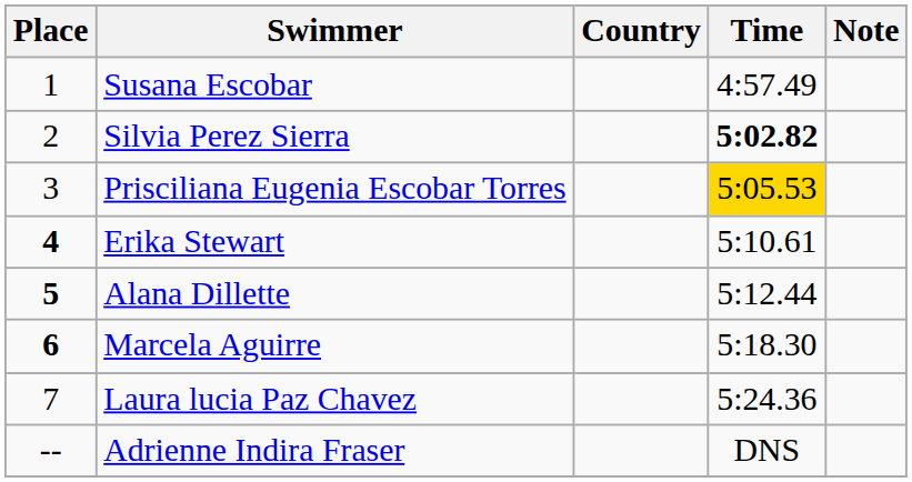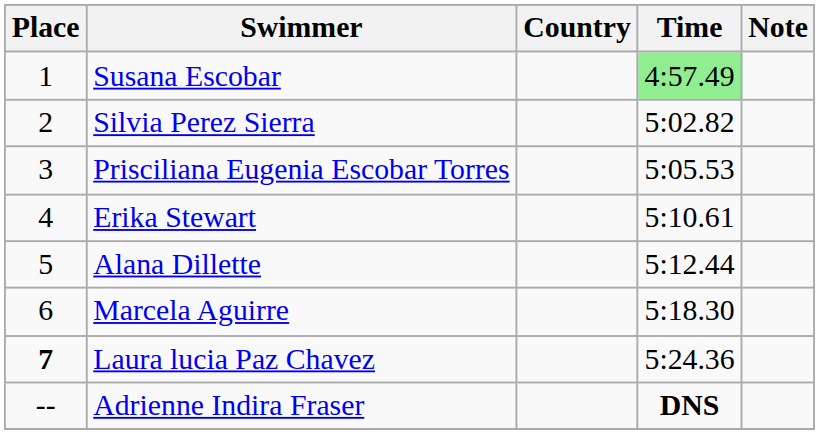Susana Escobar | Time: no background -> lightgreen background
Silvia Perez Sierra | Time: bold -> normal
Prisciliana Eugenia Escobar Torres | Time: gold background -> no background
Erika Stewart | Place: bold -> normal
Alana Dillette | Place: bold -> normal
Marcela Aguirre | Place: bold -> normal
Laura lucia Paz Chavez | Place: normal -> bold
Adrienne Indira Fraser | Time: normal -> bold
